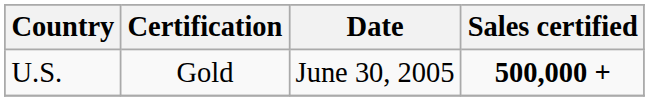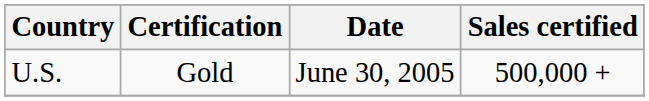U.S. | Sales certified: bold -> normal
